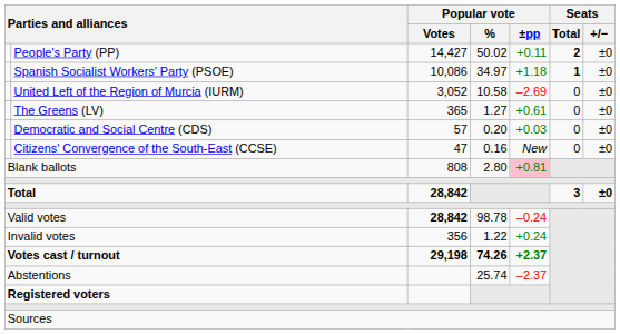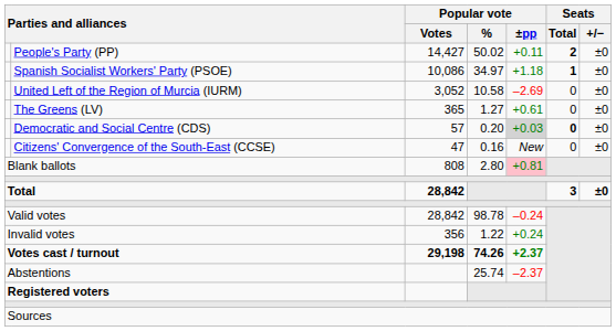Democratic and Social Centre (CDS) | Popular vote / ±pp: no background -> lightgrey background
Democratic and Social Centre (CDS) | Seats / Total: normal -> bold
Valid votes | Popular vote / Votes: bold -> normal
